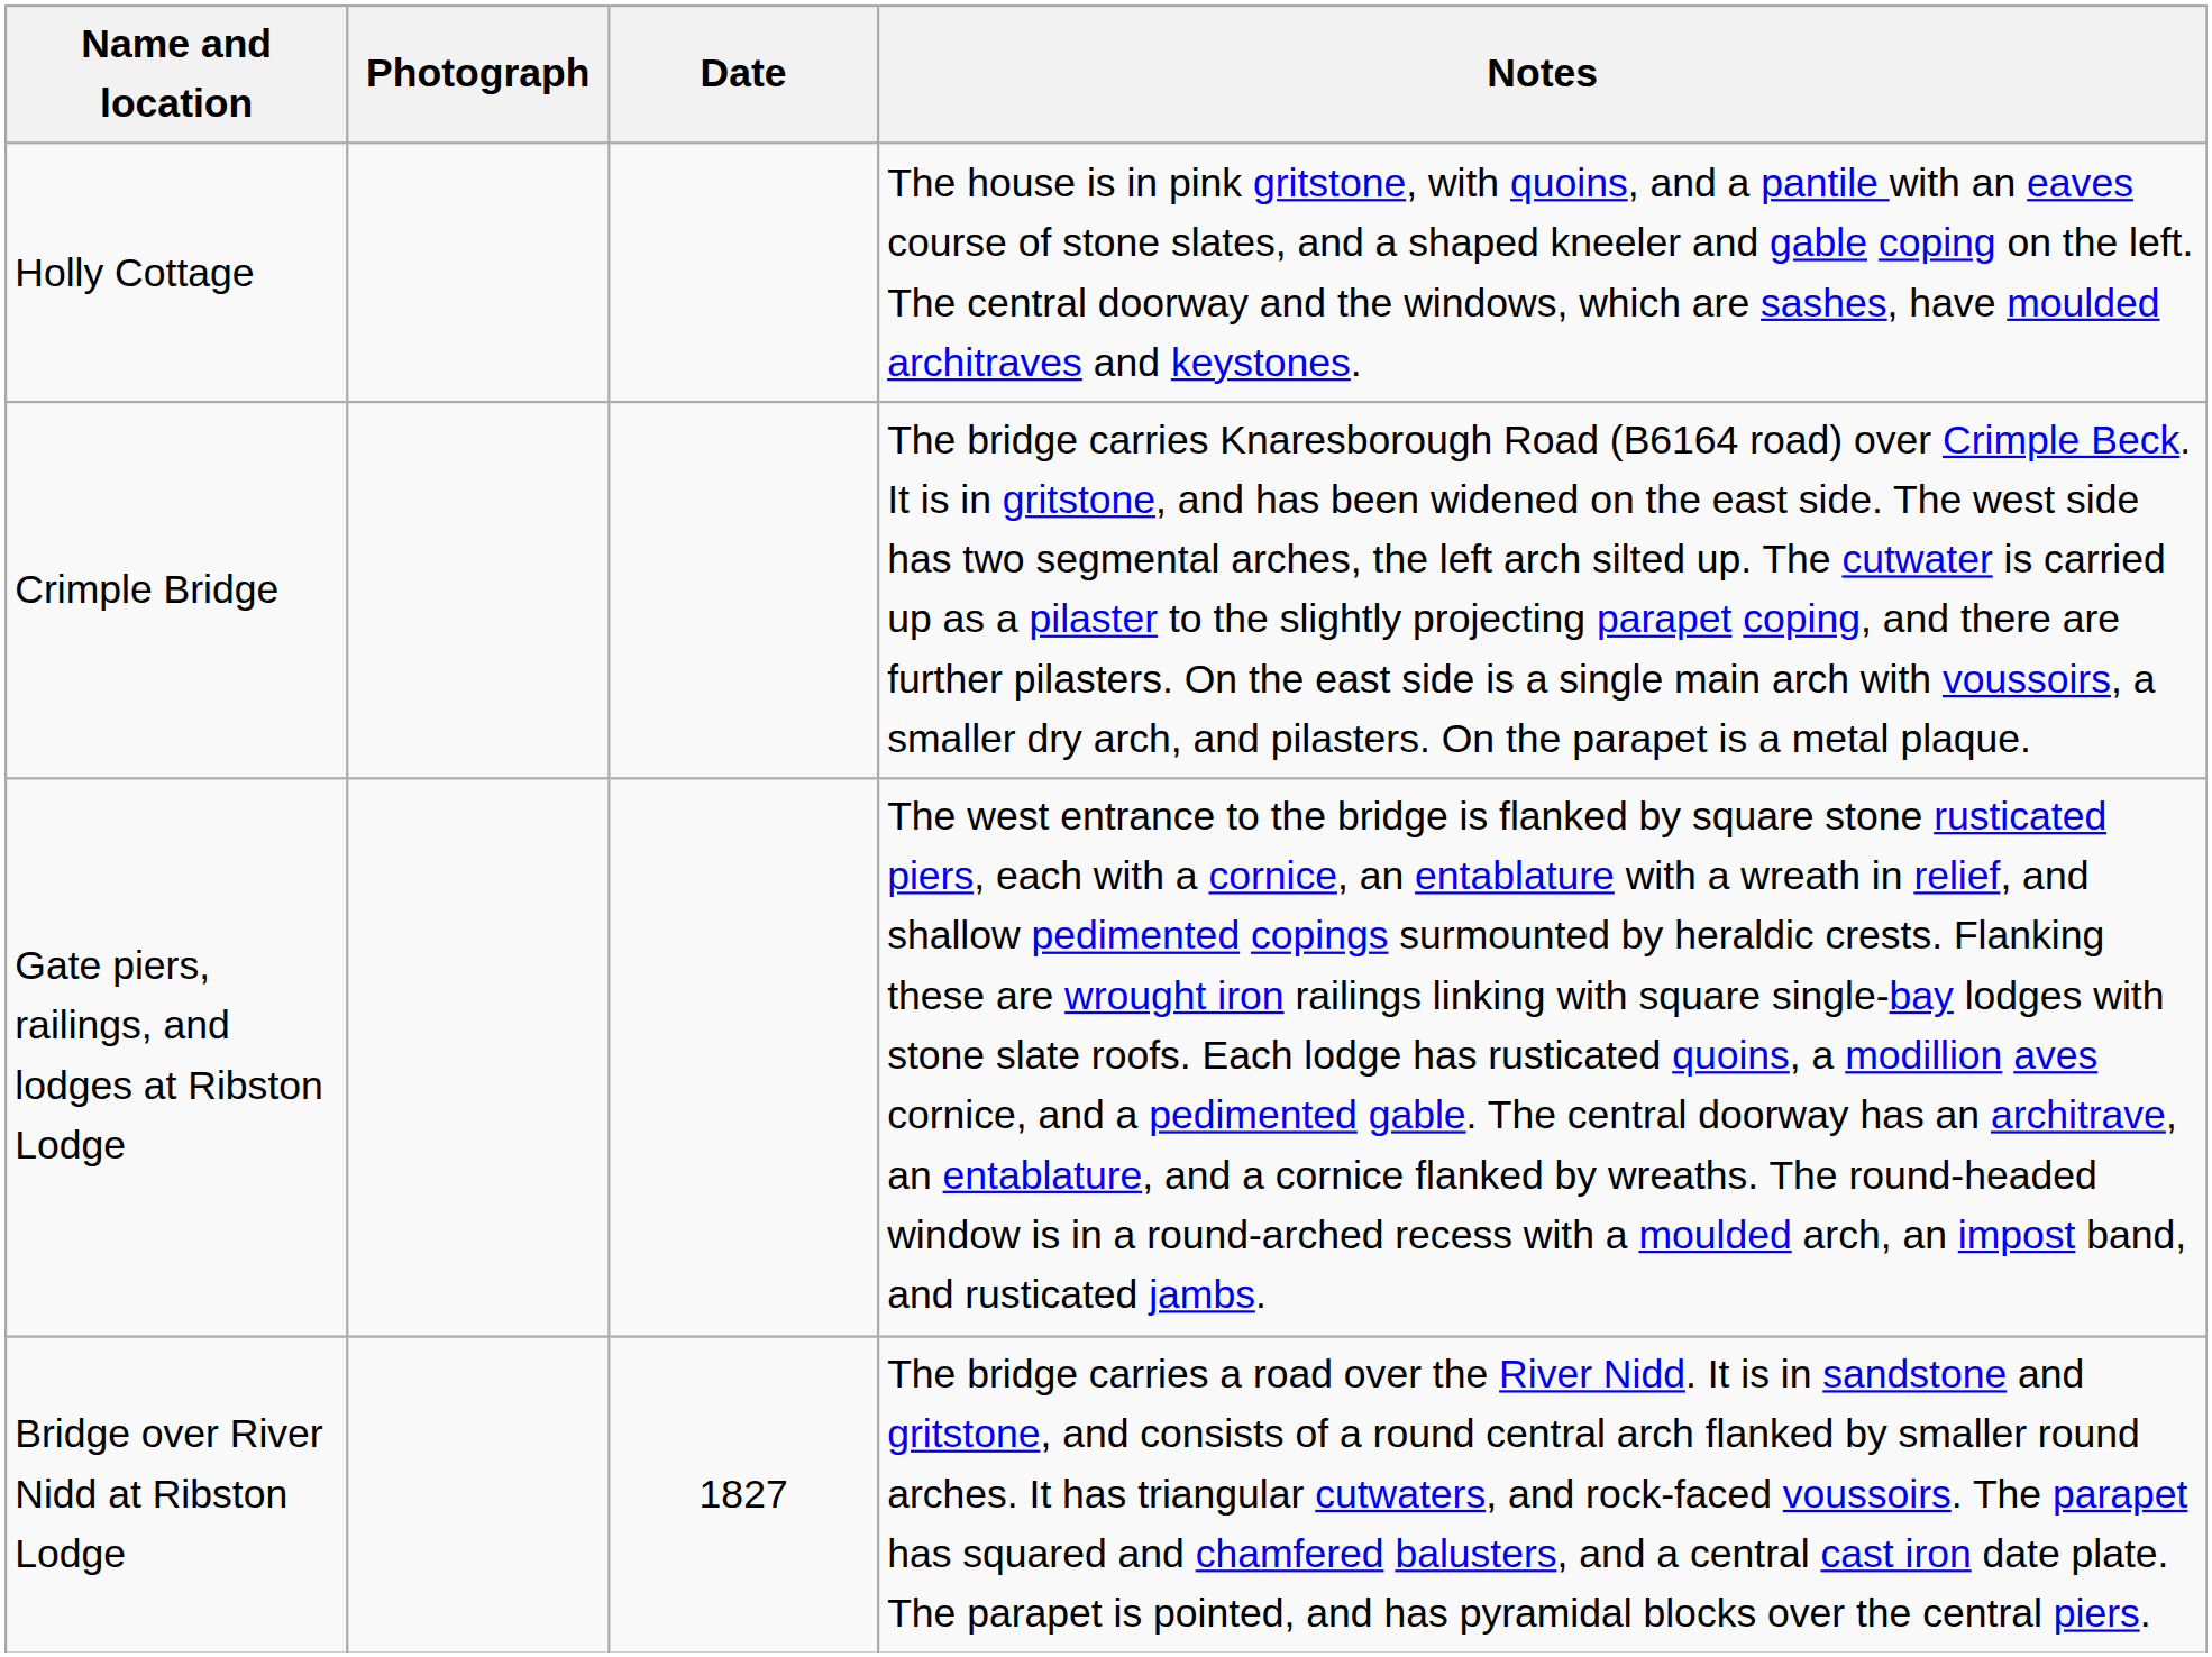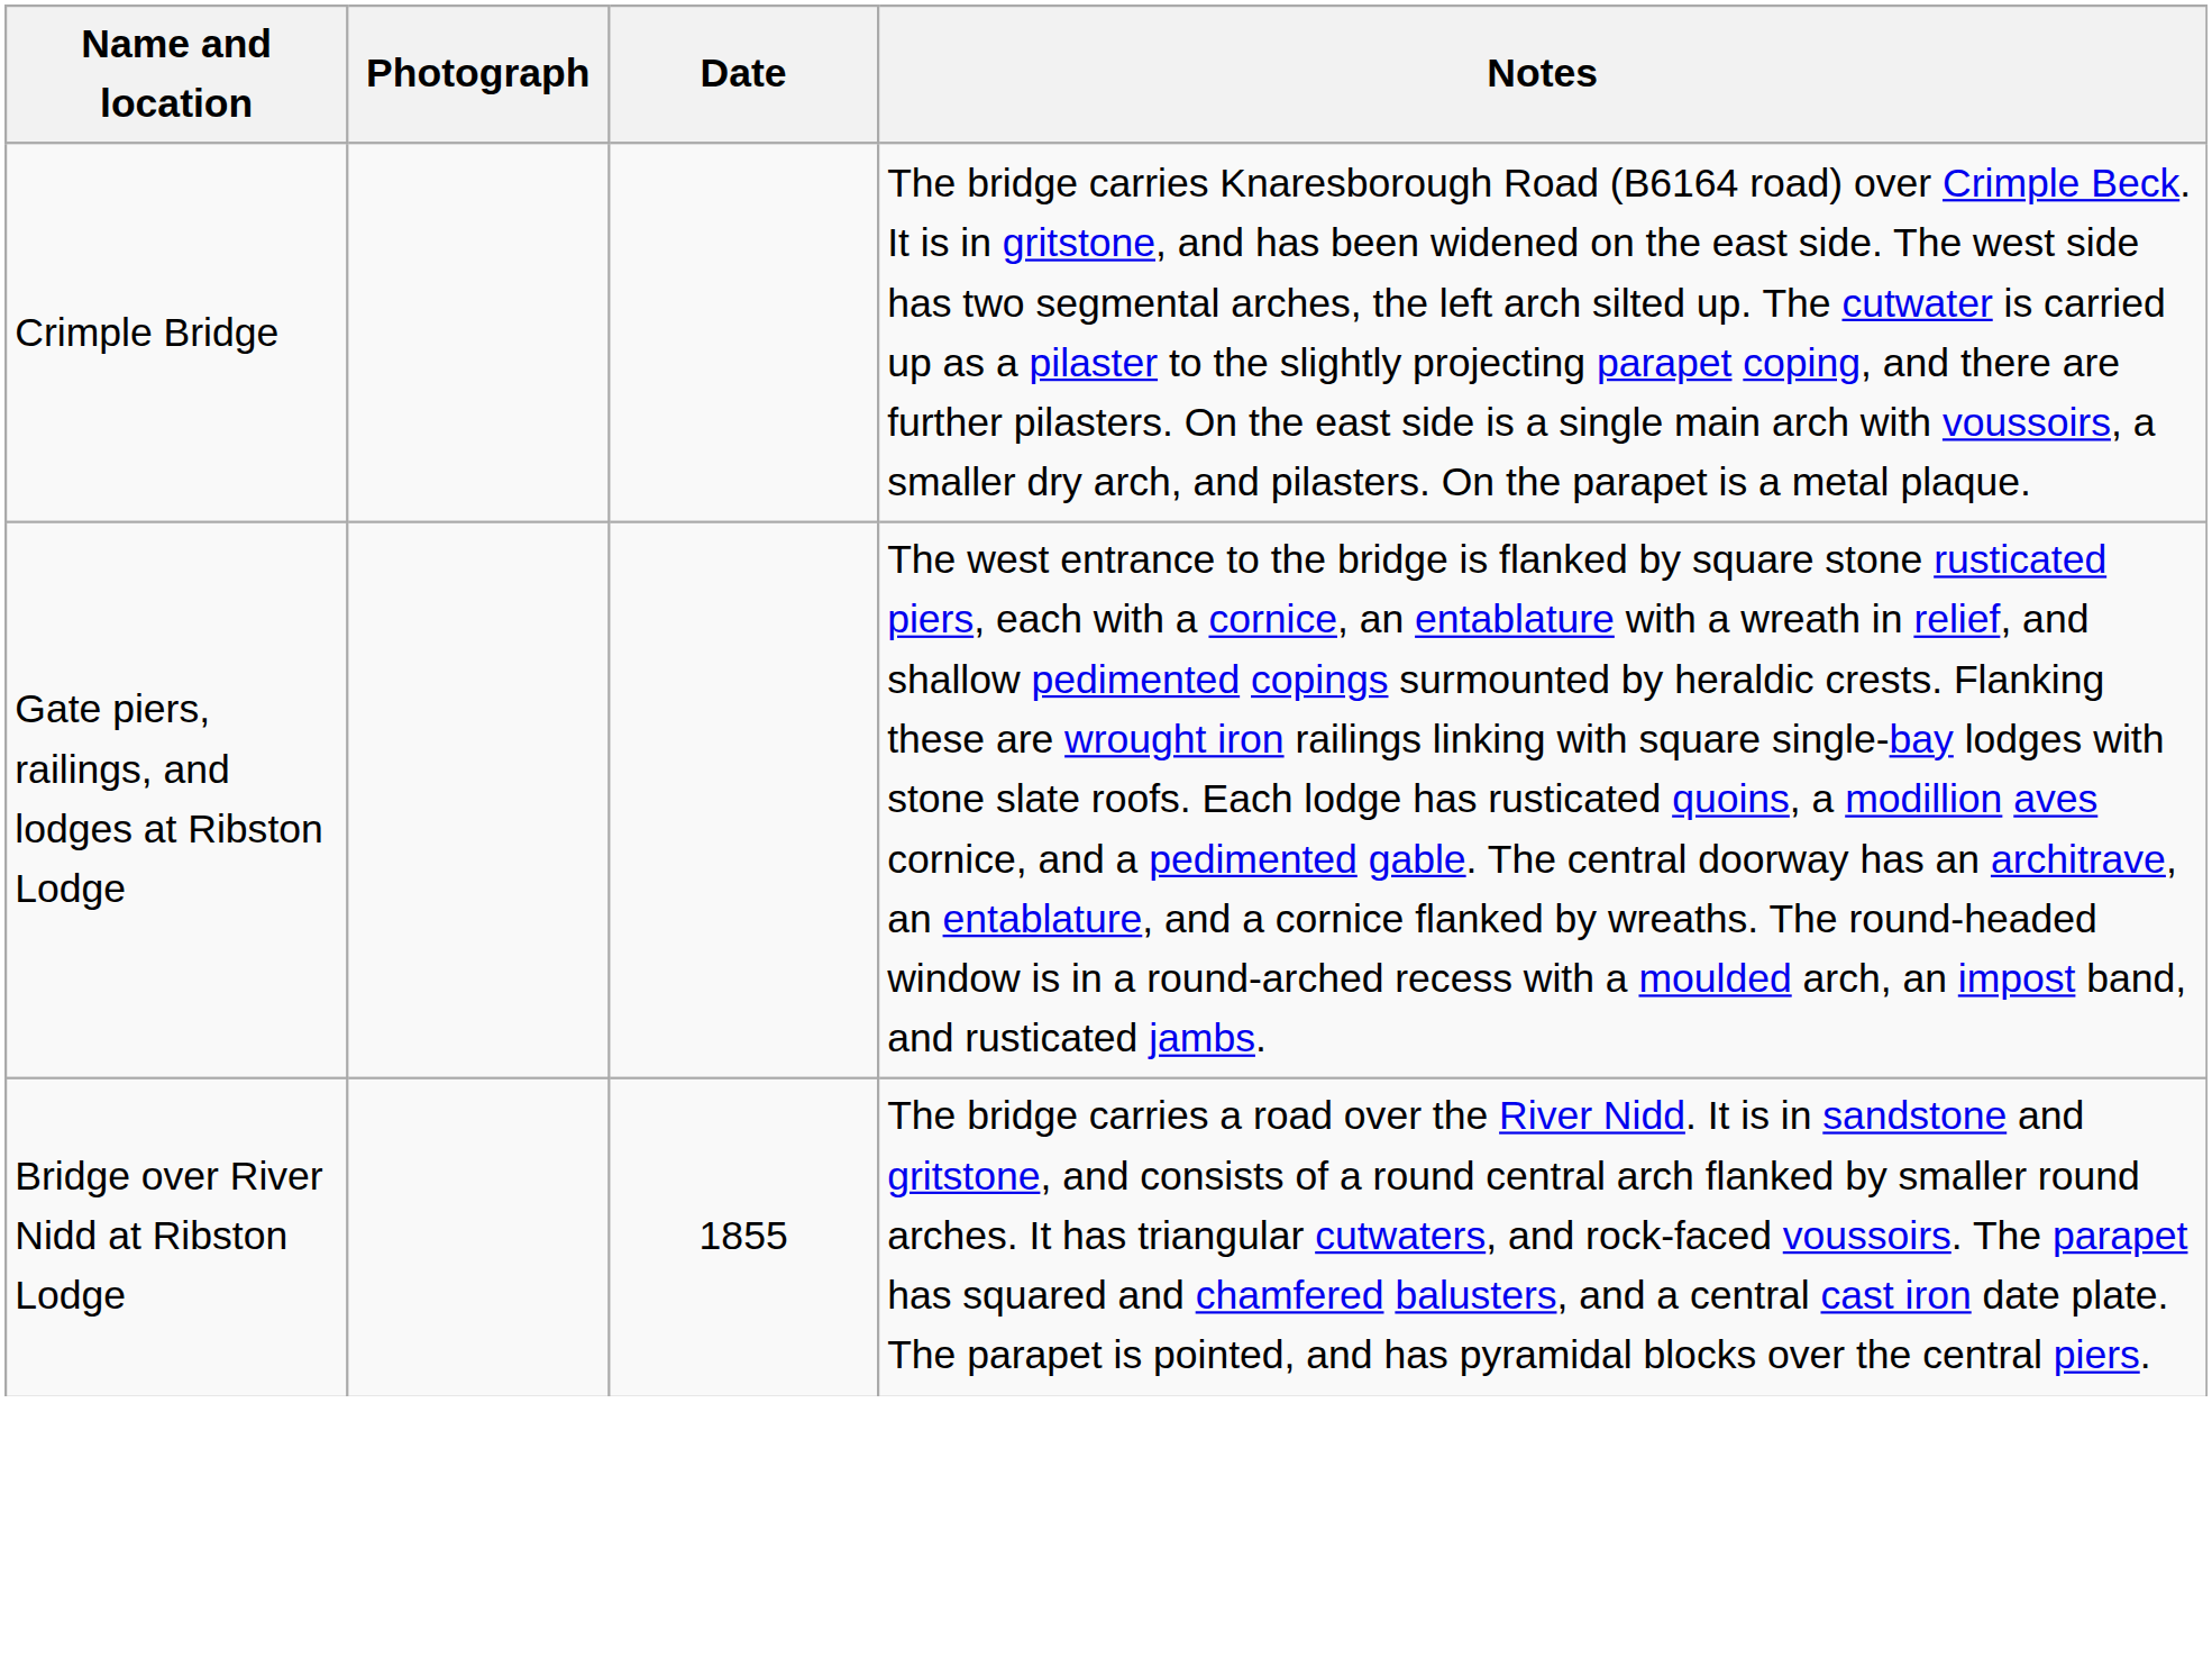- row: Holly Cottage | The house is in pink gritstone, with quoins, and a pantile with an eaves course of stone slates, and a shaped kneeler and gable coping on the left. The central doorway and the windows, which are sashes, have moulded architraves and keystones.
Bridge over River Nidd at Ribston Lodge | Date: 1827 -> 1855
